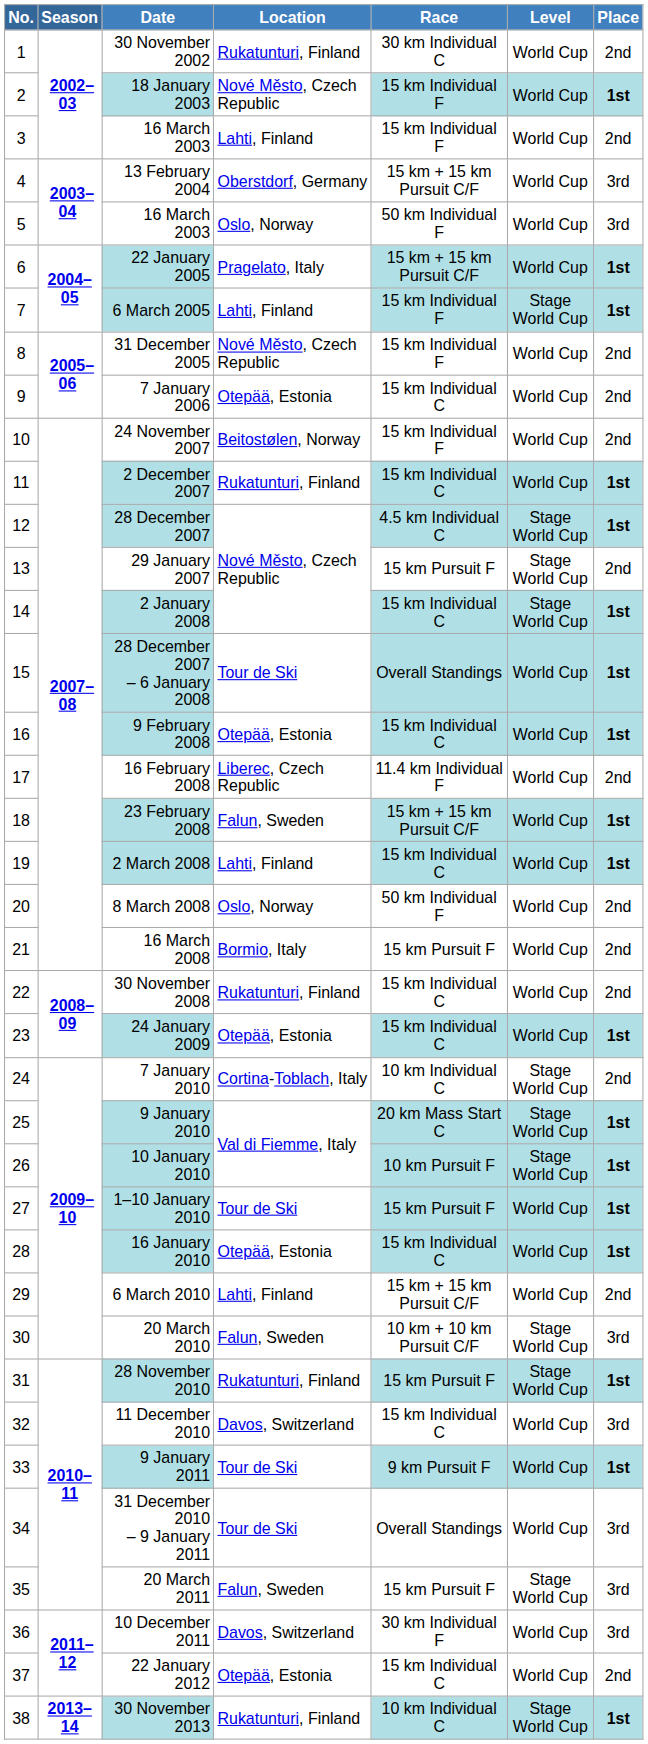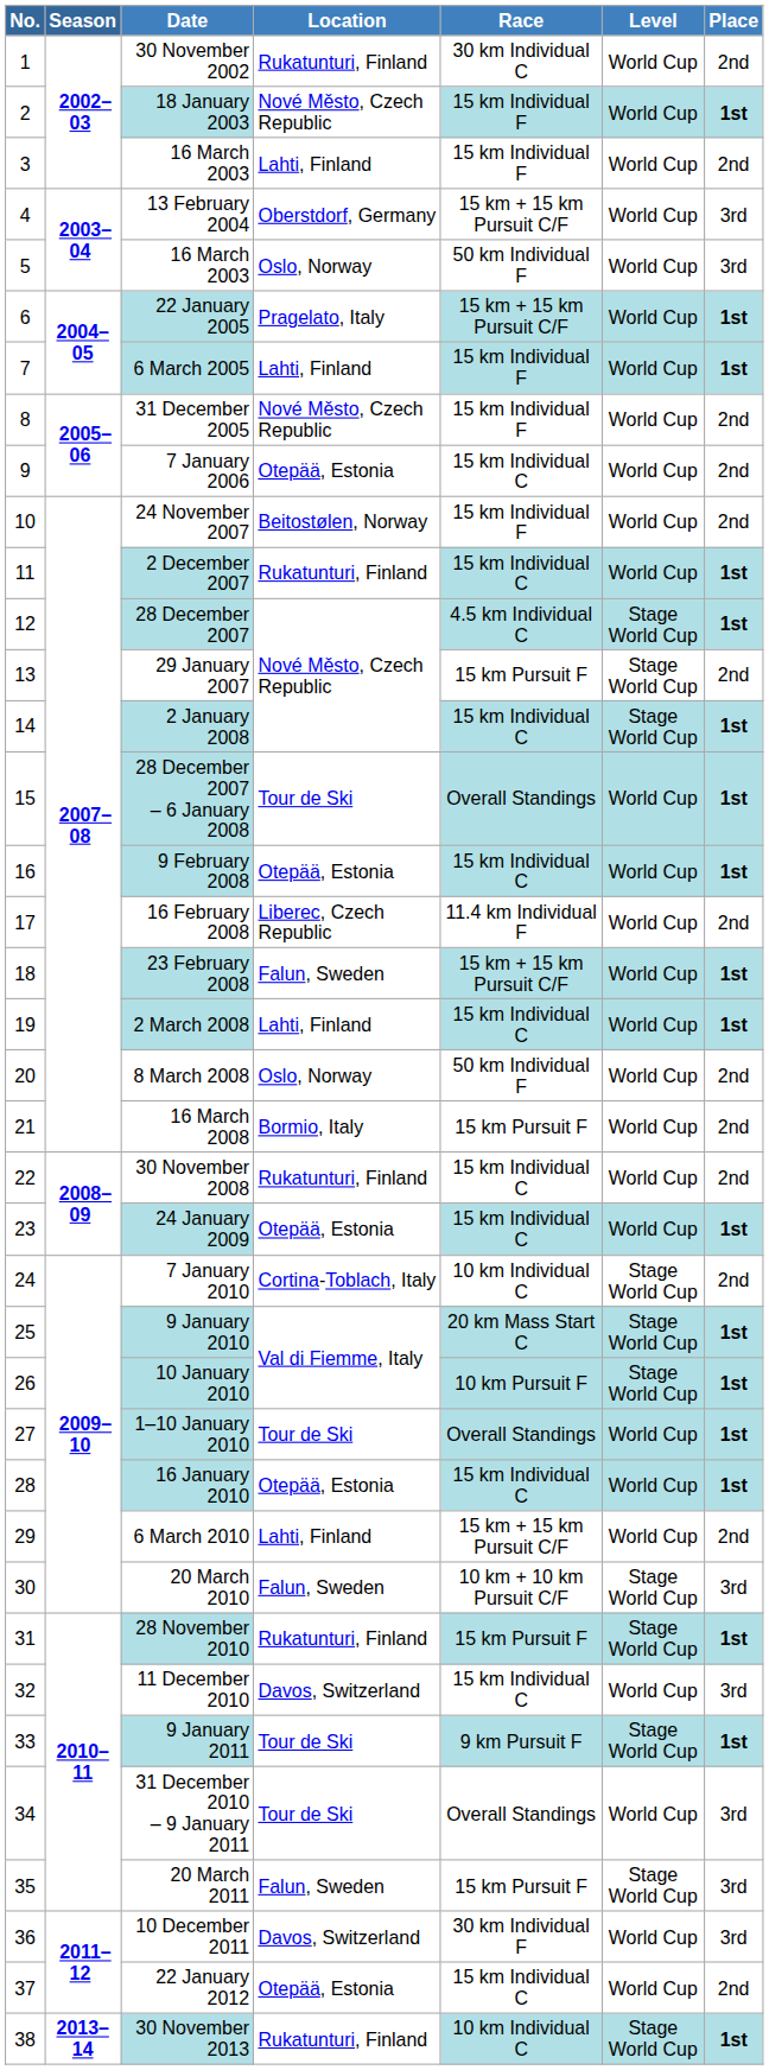6 March 2005 | Level: Stage World Cup -> World Cup
1–10 January 2010 | Race: 15 km Pursuit F -> Overall Standings
9 January 2011 | Level: World Cup -> Stage World Cup
